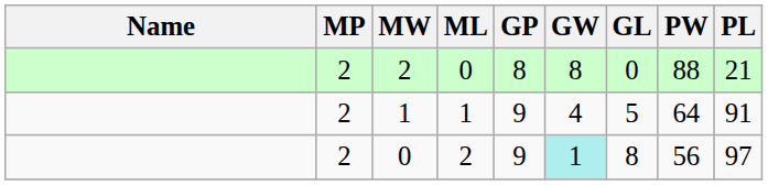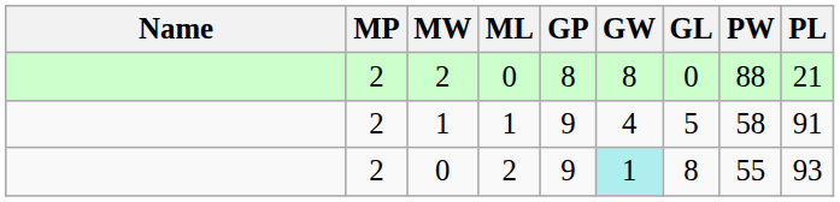row 3 | PW: 64 -> 58
row 4 | PW: 56 -> 55
row 4 | PL: 97 -> 93
